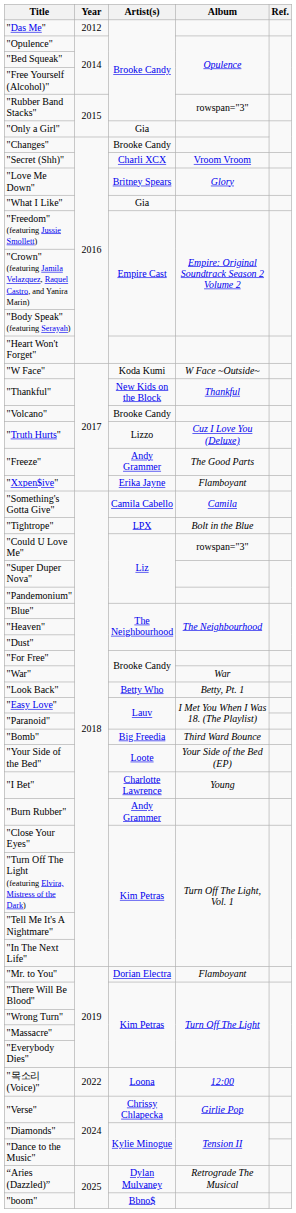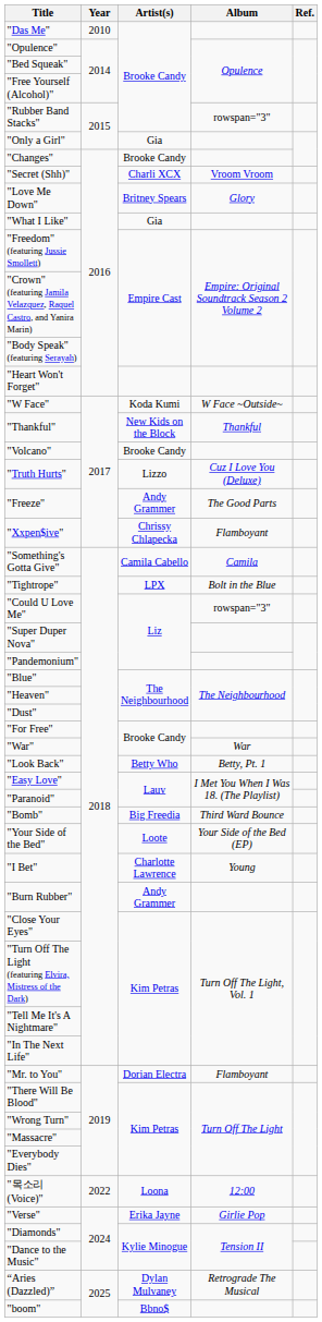"Das Me" | Year: 2012 -> 2010
"Xxpen$ive" | Artist(s): Erika Jayne -> Chrissy Chlapecka
"Verse" | Artist(s): Chrissy Chlapecka -> Erika Jayne
